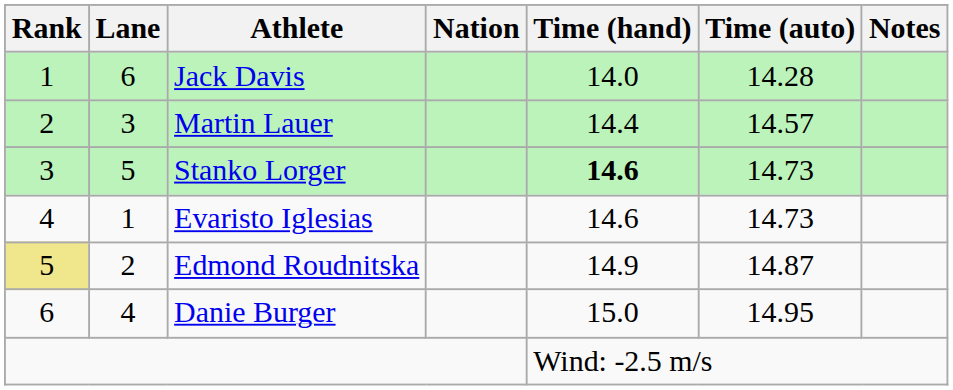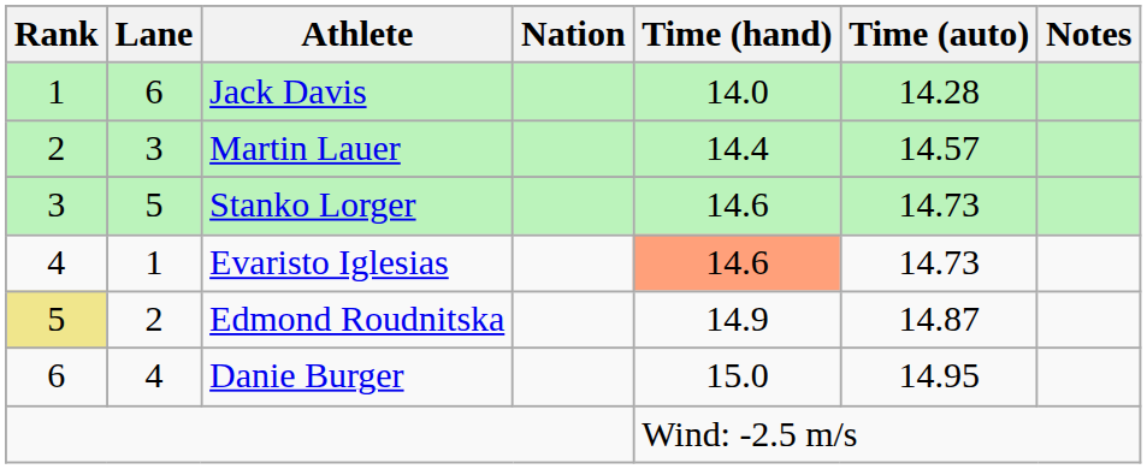Stanko Lorger | Time (hand): bold -> normal
Evaristo Iglesias | Time (hand): no background -> lightsalmon background
